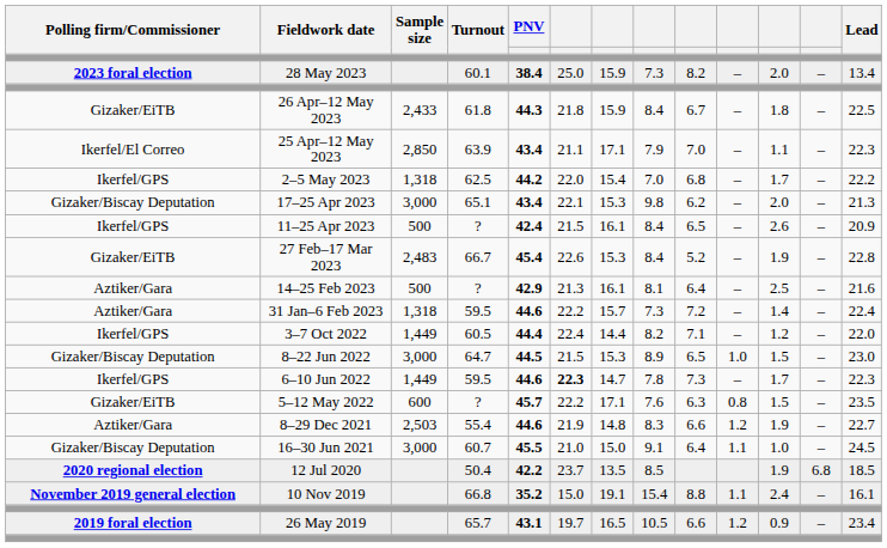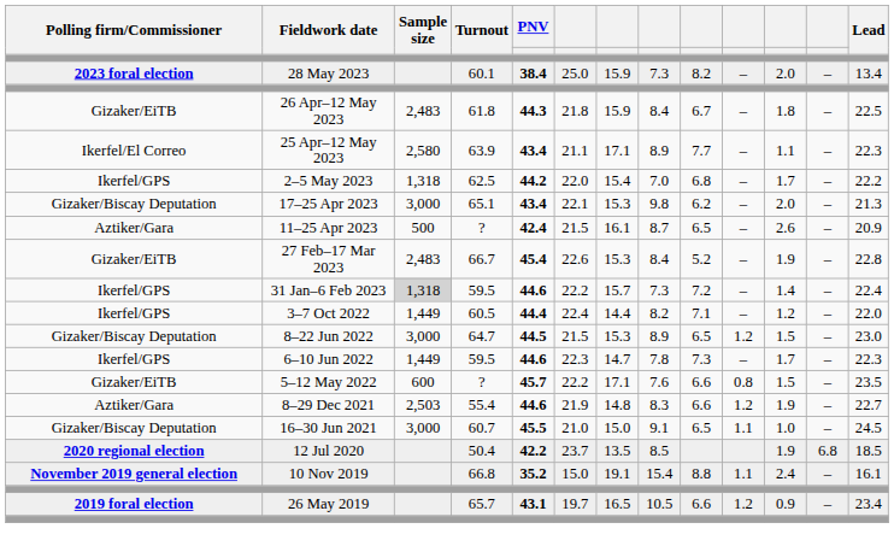26 Apr–12 May 2023 | Sample size: 2,433 -> 2,483
25 Apr–12 May 2023 | Sample size: 2,850 -> 2,580
25 Apr–12 May 2023 | column 8: 7.9 -> 8.9
25 Apr–12 May 2023 | column 9: 7.0 -> 7.7
11–25 Apr 2023 | Polling firm/Commissioner: Ikerfel/GPS -> Aztiker/Gara
11–25 Apr 2023 | column 8: 8.4 -> 8.7
- row: Aztiker/Gara | 14–25 Feb 2023 | 500 | ? | 42.9 | 21.3 | 16.1 | 8.1 | 6.4 | – | 2.5 | – | 21.6
31 Jan–6 Feb 2023 | Polling firm/Commissioner: Aztiker/Gara -> Ikerfel/GPS
31 Jan–6 Feb 2023 | Sample size: no background -> lightgrey background
8–22 Jun 2022 | column 10: 1.0 -> 1.2
6–10 Jun 2022 | column 6: bold -> normal
5–12 May 2022 | column 9: 6.3 -> 6.6
16–30 Jun 2021 | column 9: 6.4 -> 6.5
